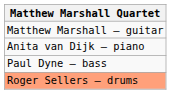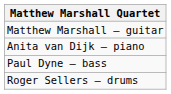row 5 | column 1: lightsalmon background -> no background
